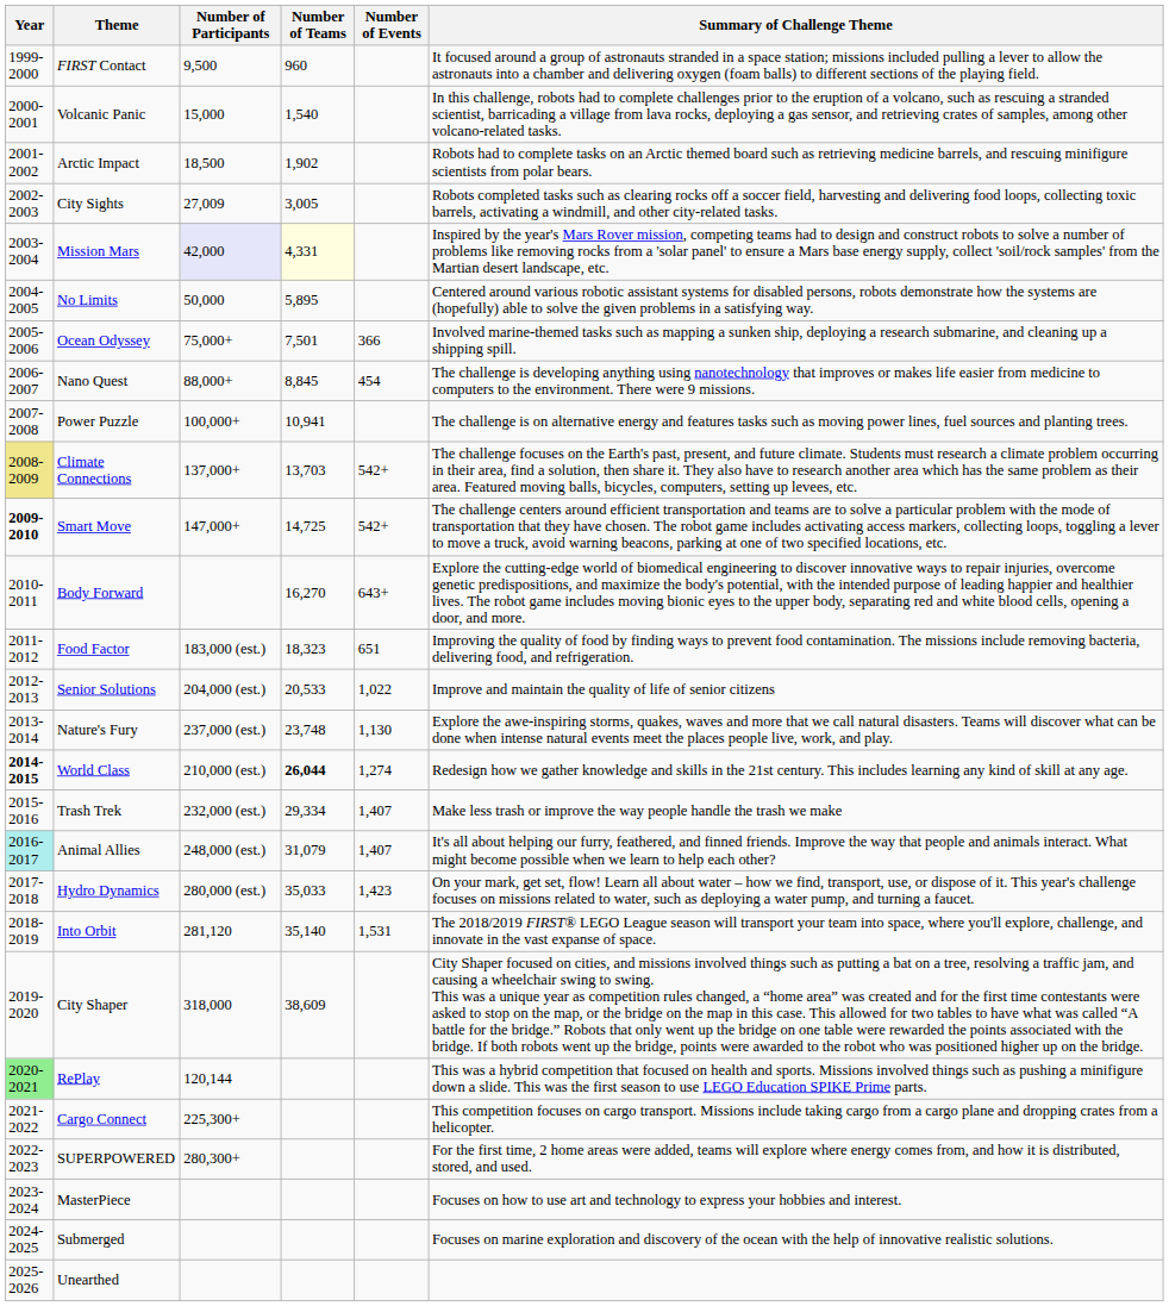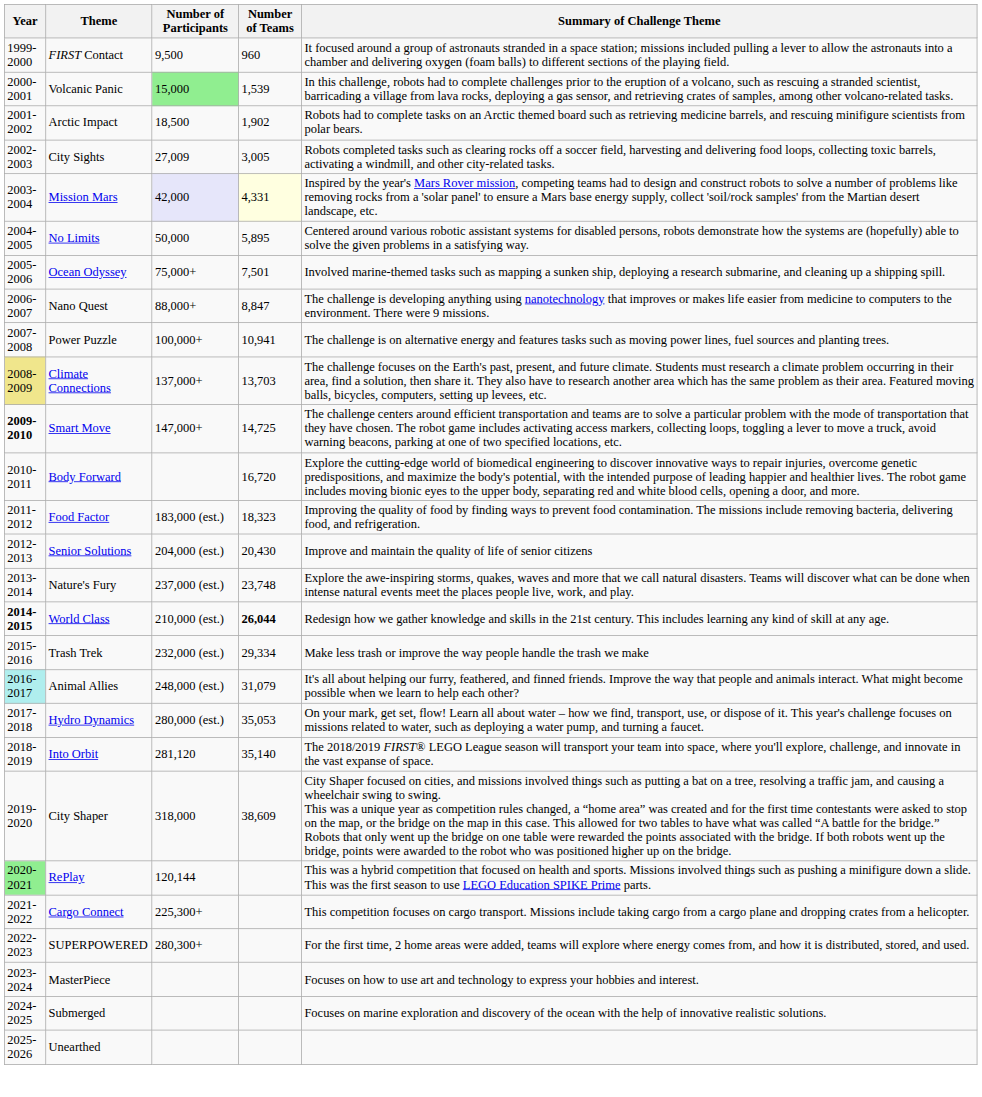- column: Number of Events | 366 | 454 | 542+ | 542+ | 643+ | 651 | 1,022 | 1,130 | 1,274 | 1,407 | 1,407 | 1,423 | 1,531
Volcanic Panic | Number of Participants: no background -> lightgreen background
Volcanic Panic | Number of Teams: 1,540 -> 1,539
Nano Quest | Number of Teams: 8,845 -> 8,847
Body Forward | Number of Teams: 16,270 -> 16,720
Senior Solutions | Number of Teams: 20,533 -> 20,430
Hydro Dynamics | Number of Teams: 35,033 -> 35,053
